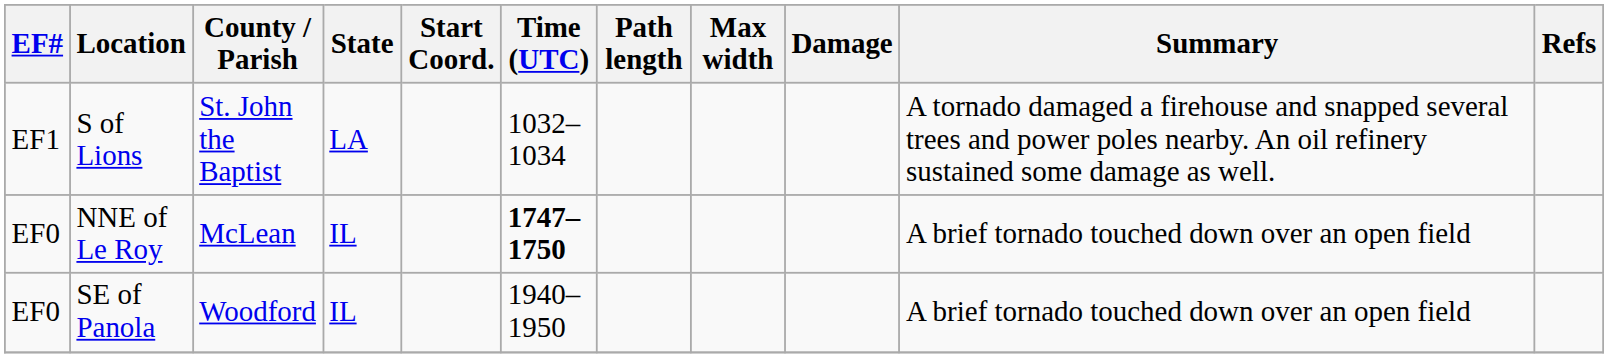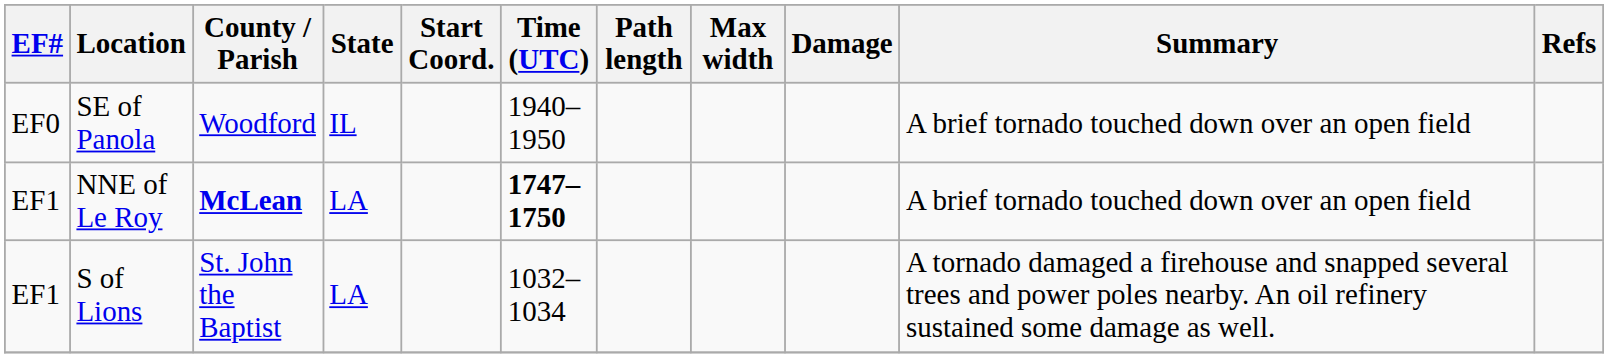rows swapped: S of Lions <-> SE of Panola
NNE of Le Roy | EF#: EF0 -> EF1
NNE of Le Roy | County / Parish: normal -> bold
NNE of Le Roy | State: IL -> LA
